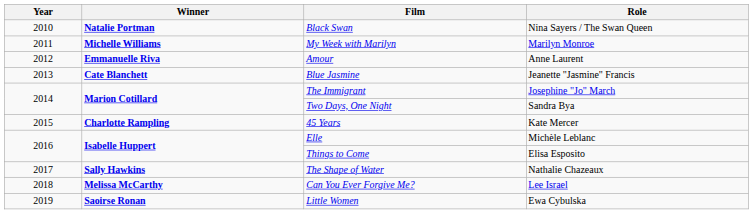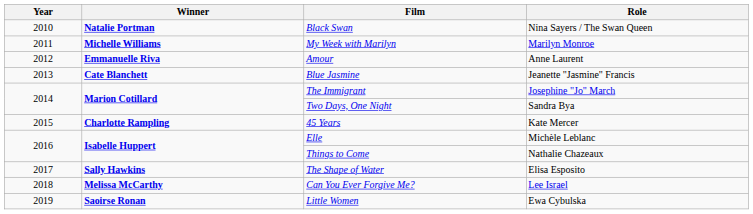Things to Come | Role: Elisa Esposito -> Nathalie Chazeaux
The Shape of Water | Role: Nathalie Chazeaux -> Elisa Esposito
